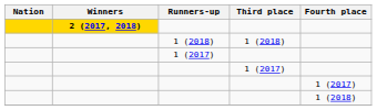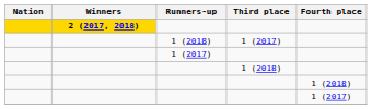row 3 | Third place: 1 (2018) -> 1 (2017)
row 5 | Third place: 1 (2017) -> 1 (2018)
row 6 | Fourth place: 1 (2017) -> 1 (2018)
row 7 | Fourth place: 1 (2018) -> 1 (2017)
